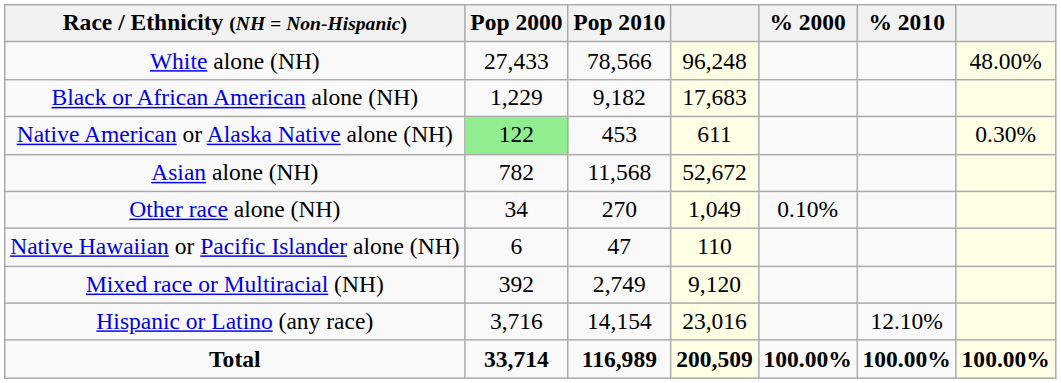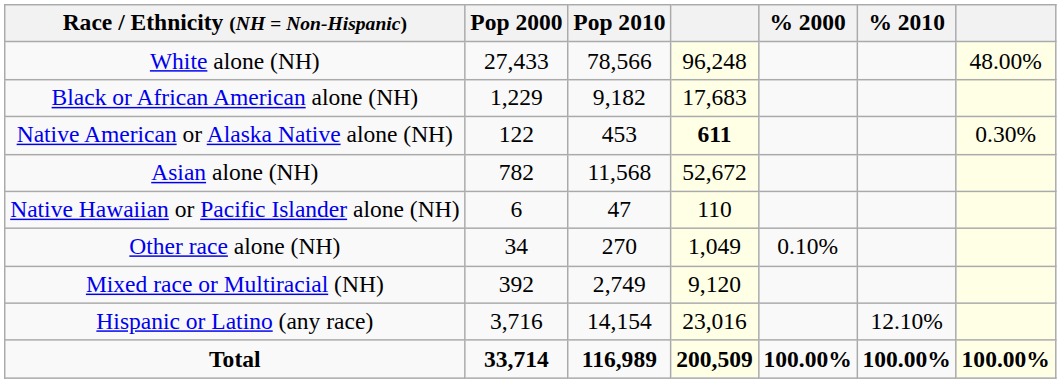Native American or Alaska Native alone (NH) | Pop 2000: lightgreen background -> no background
Native American or Alaska Native alone (NH) | column 4: normal -> bold
rows swapped: Native Hawaiian or Pacific Islander alone (NH) <-> Other race alone (NH)
